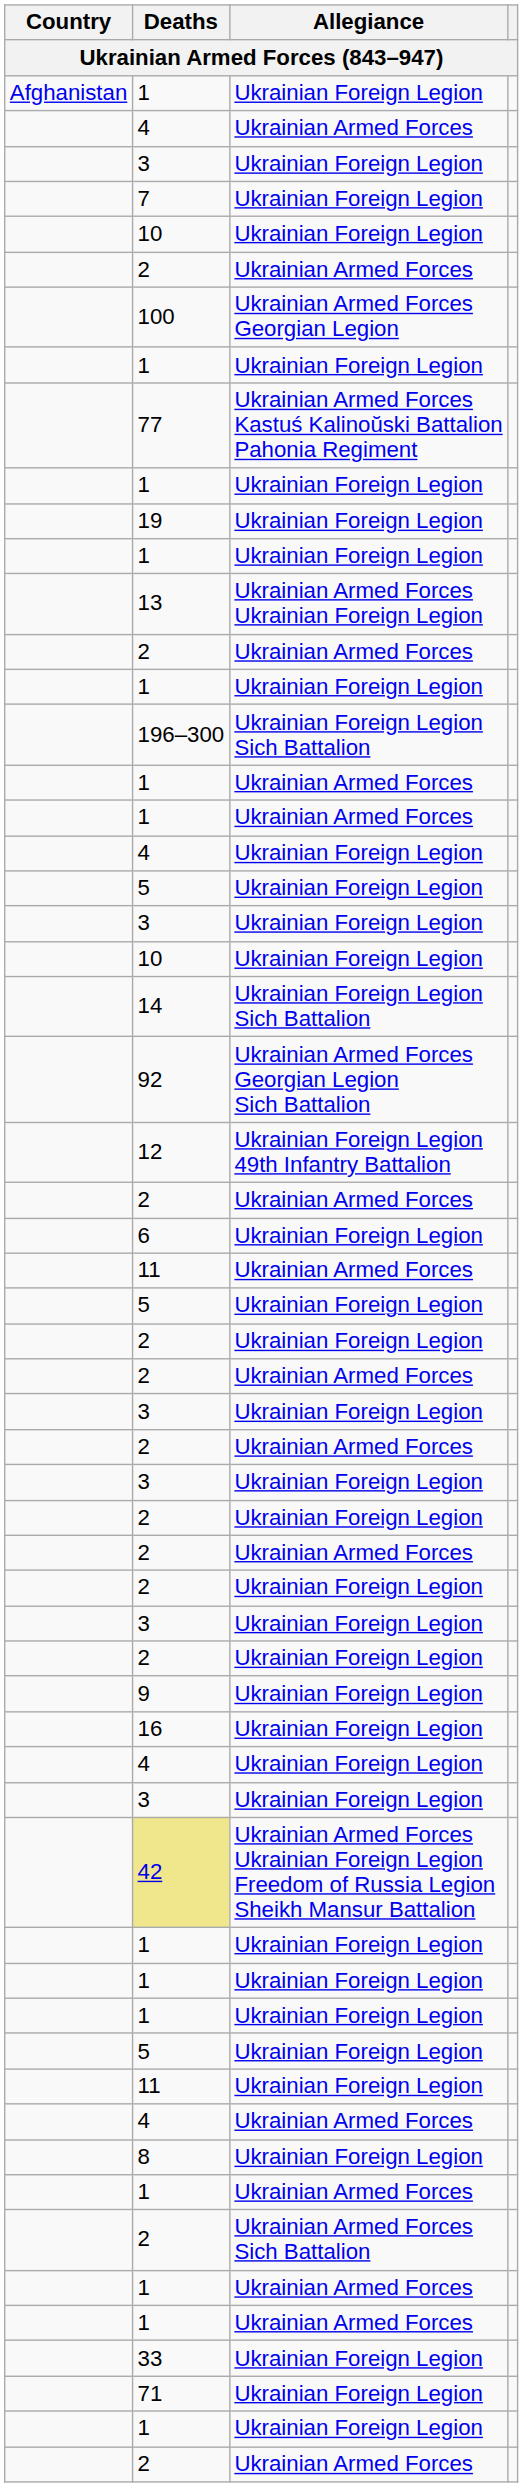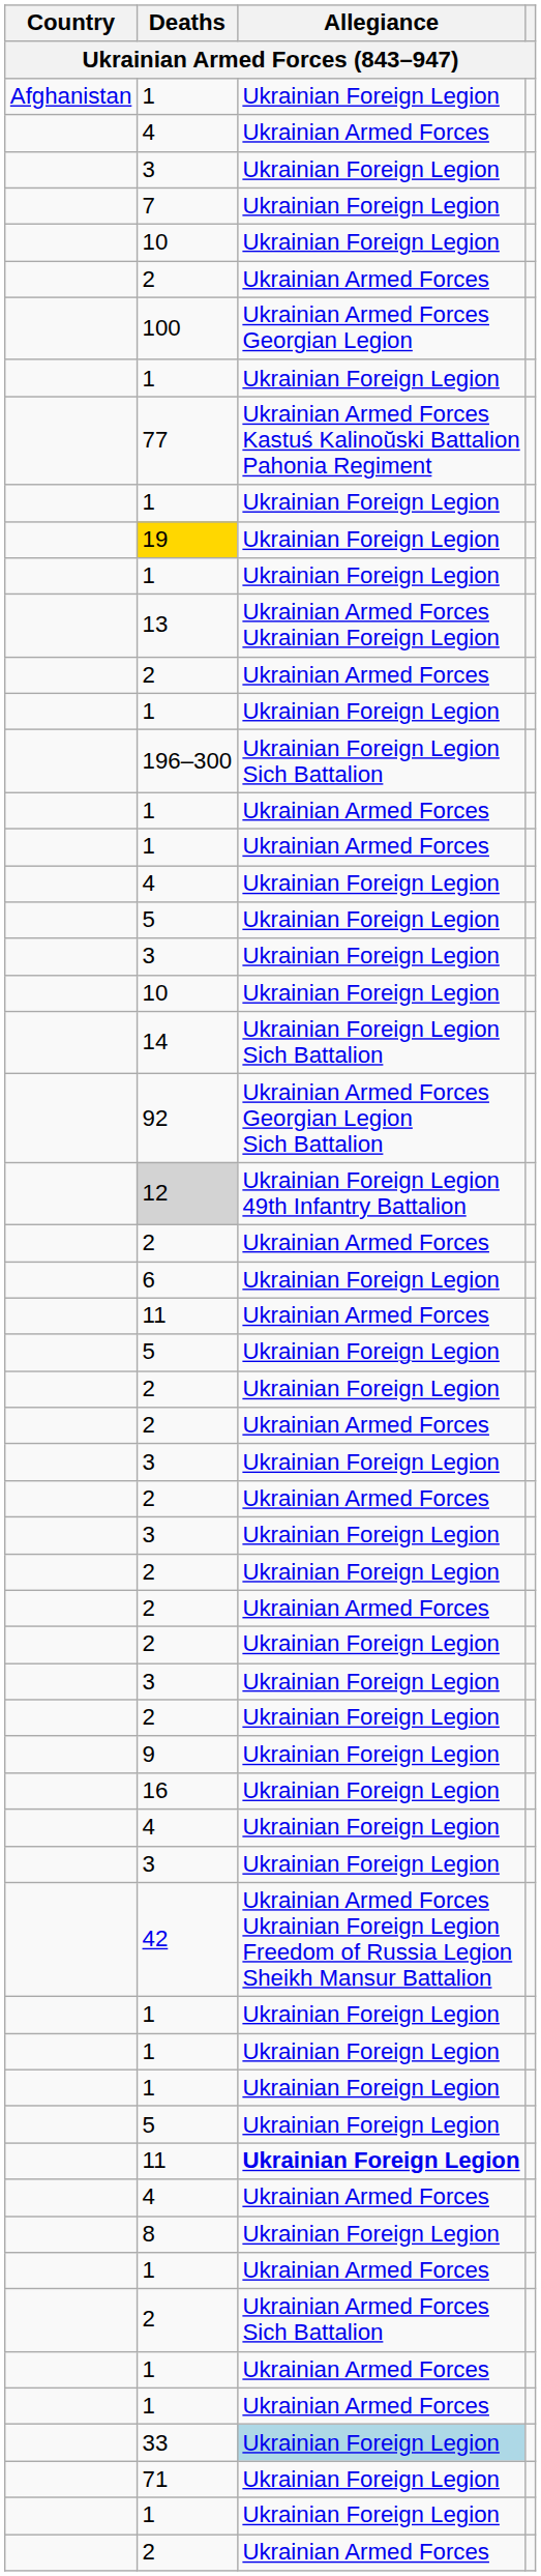19 | Deaths: no background -> gold background
12 | Deaths: no background -> lightgrey background
42 | Deaths: khaki background -> no background
11 / Ukrainian Foreign Legion | Allegiance: normal -> bold
33 | Allegiance: no background -> lightblue background
